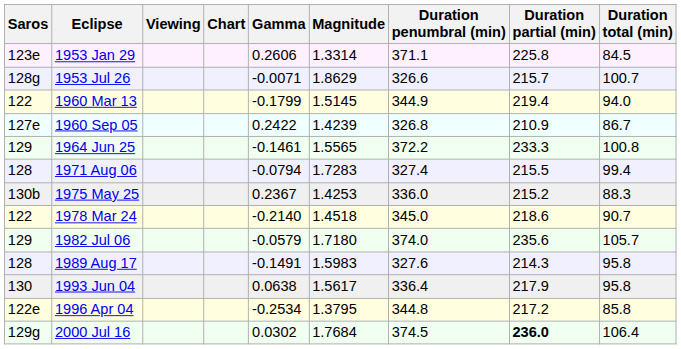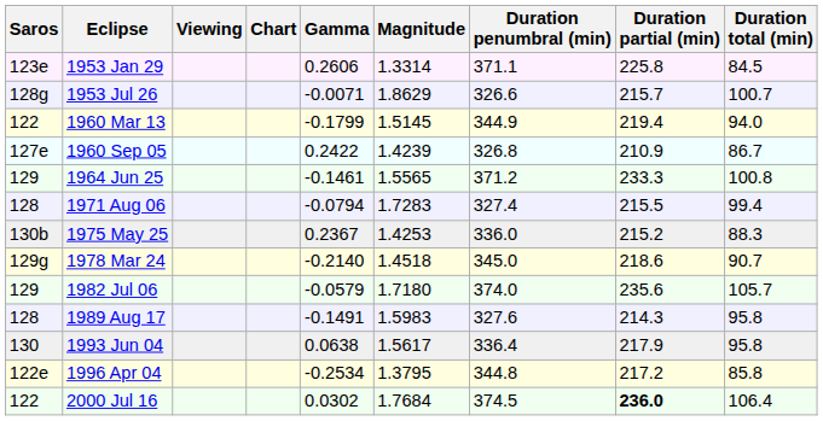1964 Jun 25 | Duration penumbral (min): 372.2 -> 371.2
1978 Mar 24 | Saros: 122 -> 129g
2000 Jul 16 | Saros: 129g -> 122
